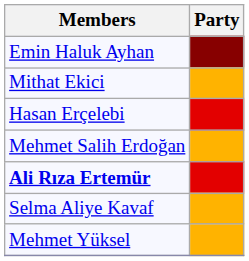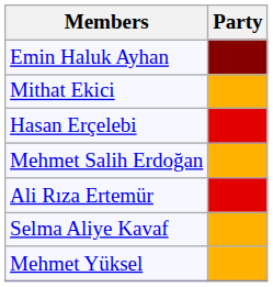Ali Rıza Ertemür | Members: bold -> normal
